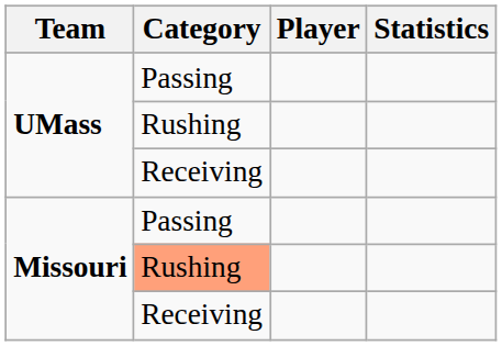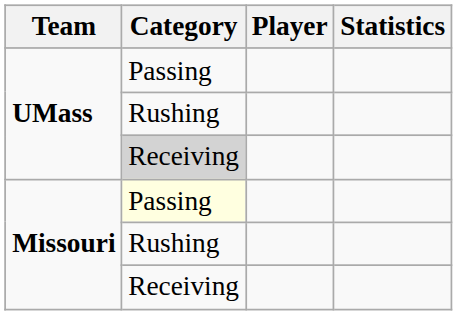UMass / Receiving | Category: no background -> lightgrey background
Missouri / Passing | Category: no background -> lightyellow background
Missouri / Rushing | Category: lightsalmon background -> no background
